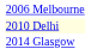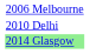2010 Delhi | column 1: lightyellow background -> no background
2014 Glasgow | column 1: no background -> lightgreen background
